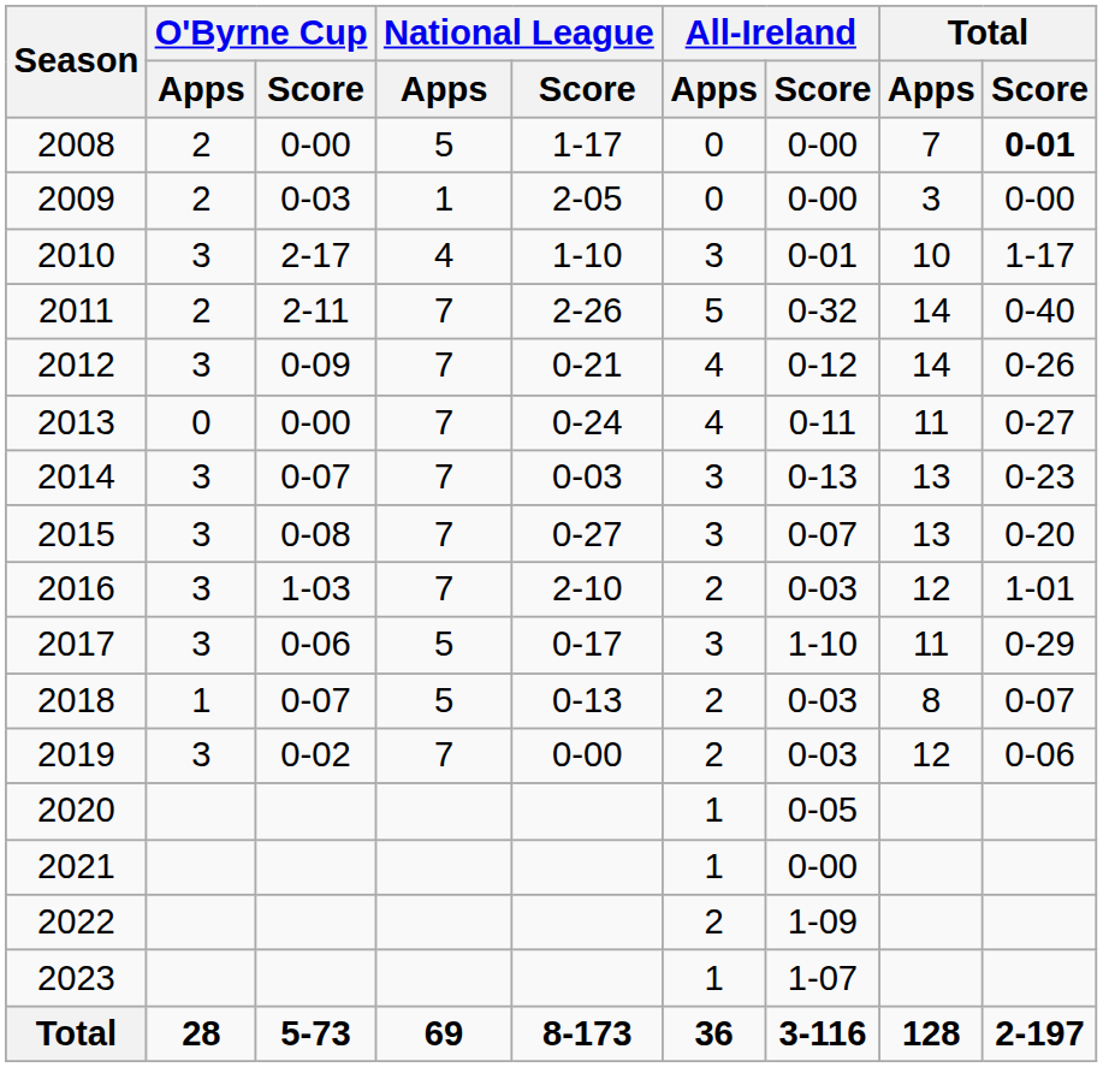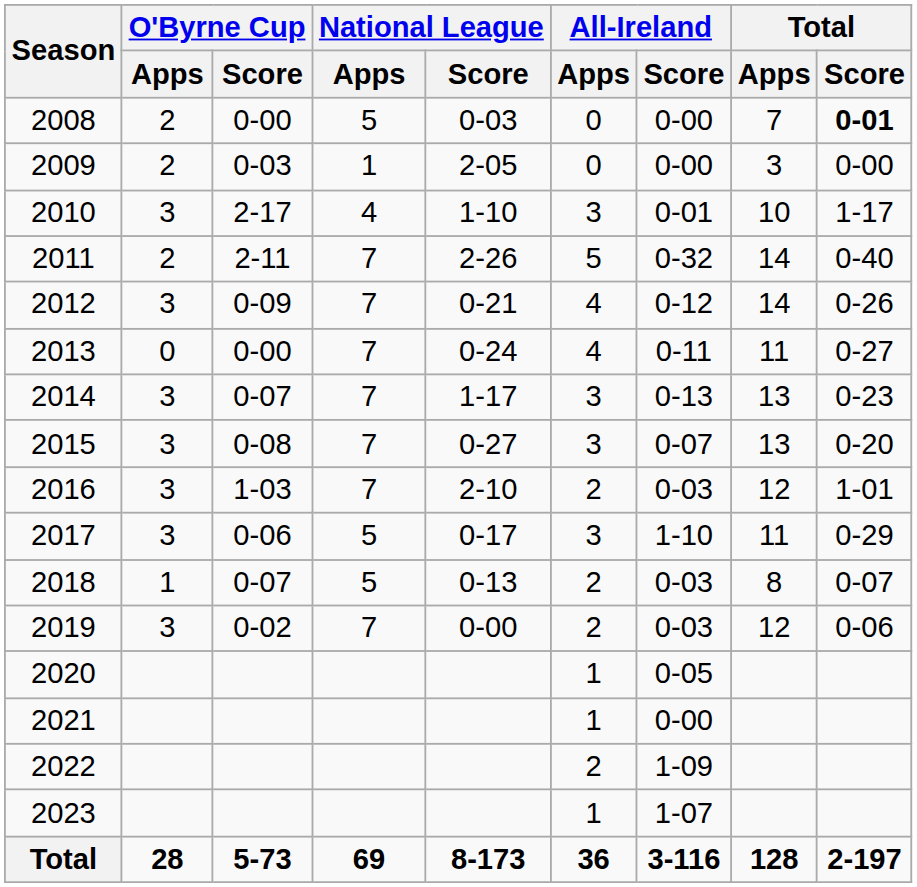2008 | National League / Score: 1-17 -> 0-03
2014 | National League / Score: 0-03 -> 1-17
